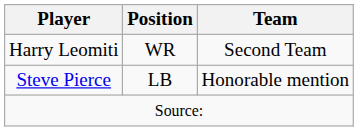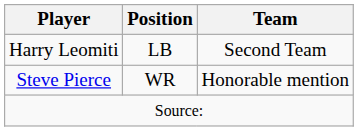Harry Leomiti | Position: WR -> LB
Steve Pierce | Position: LB -> WR
